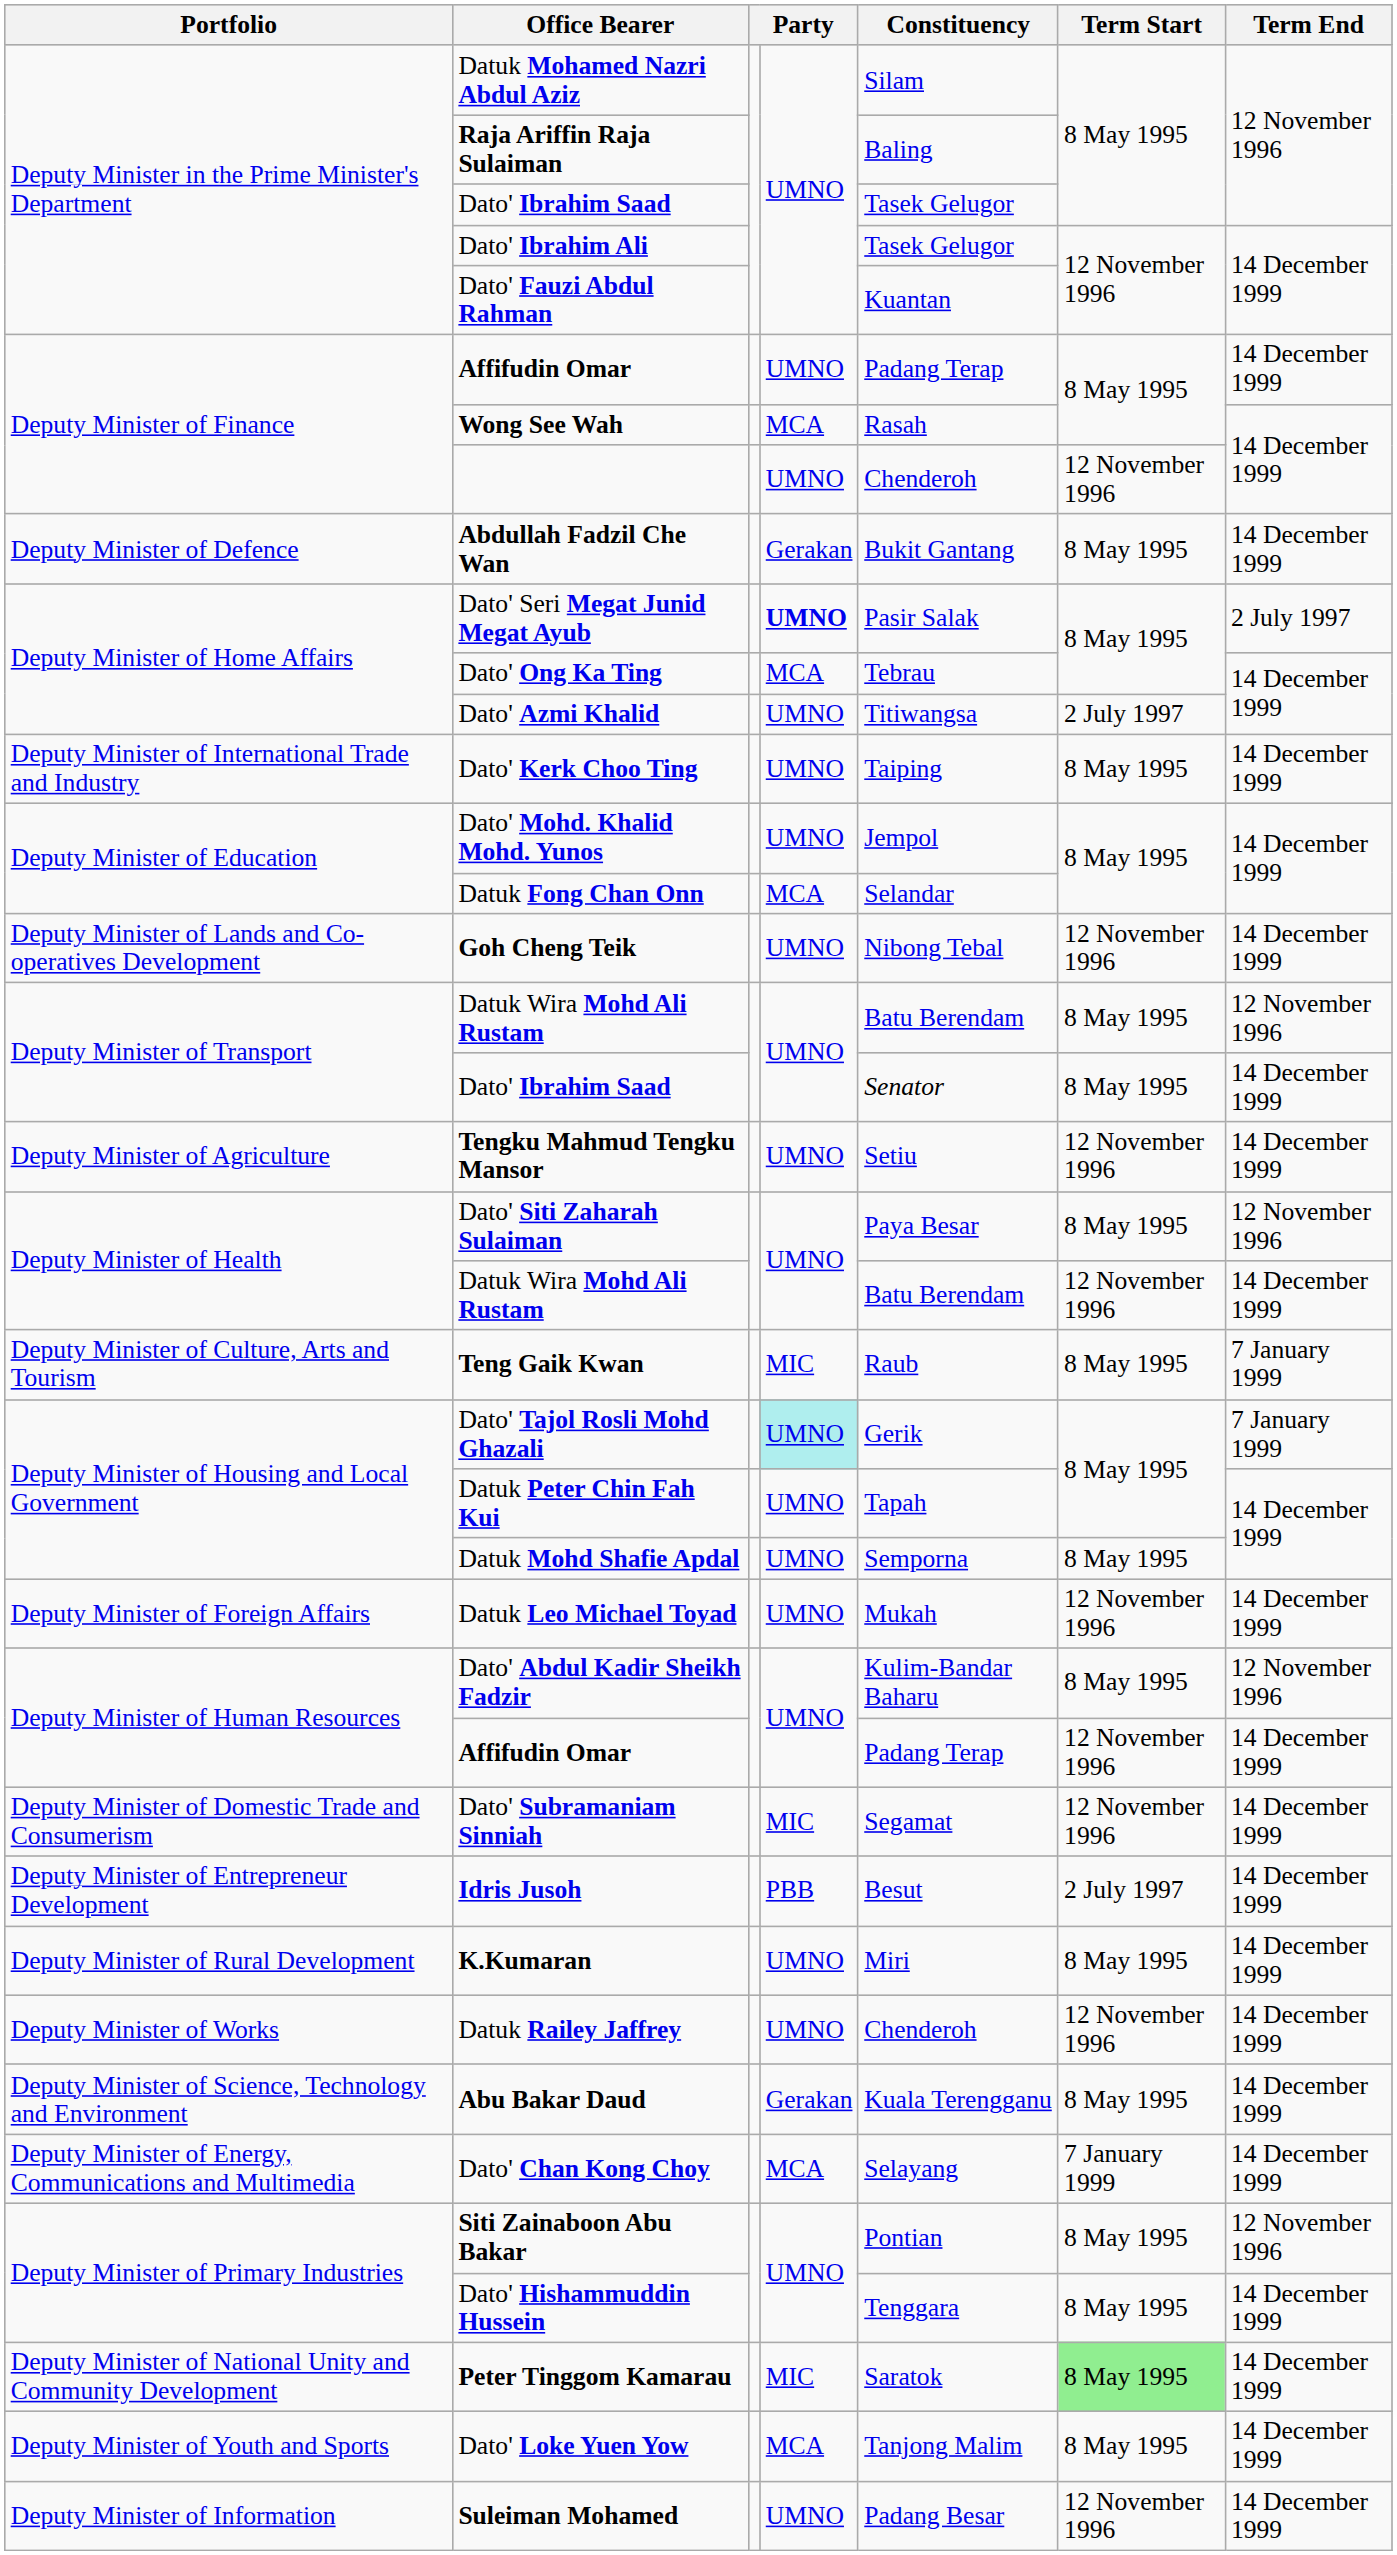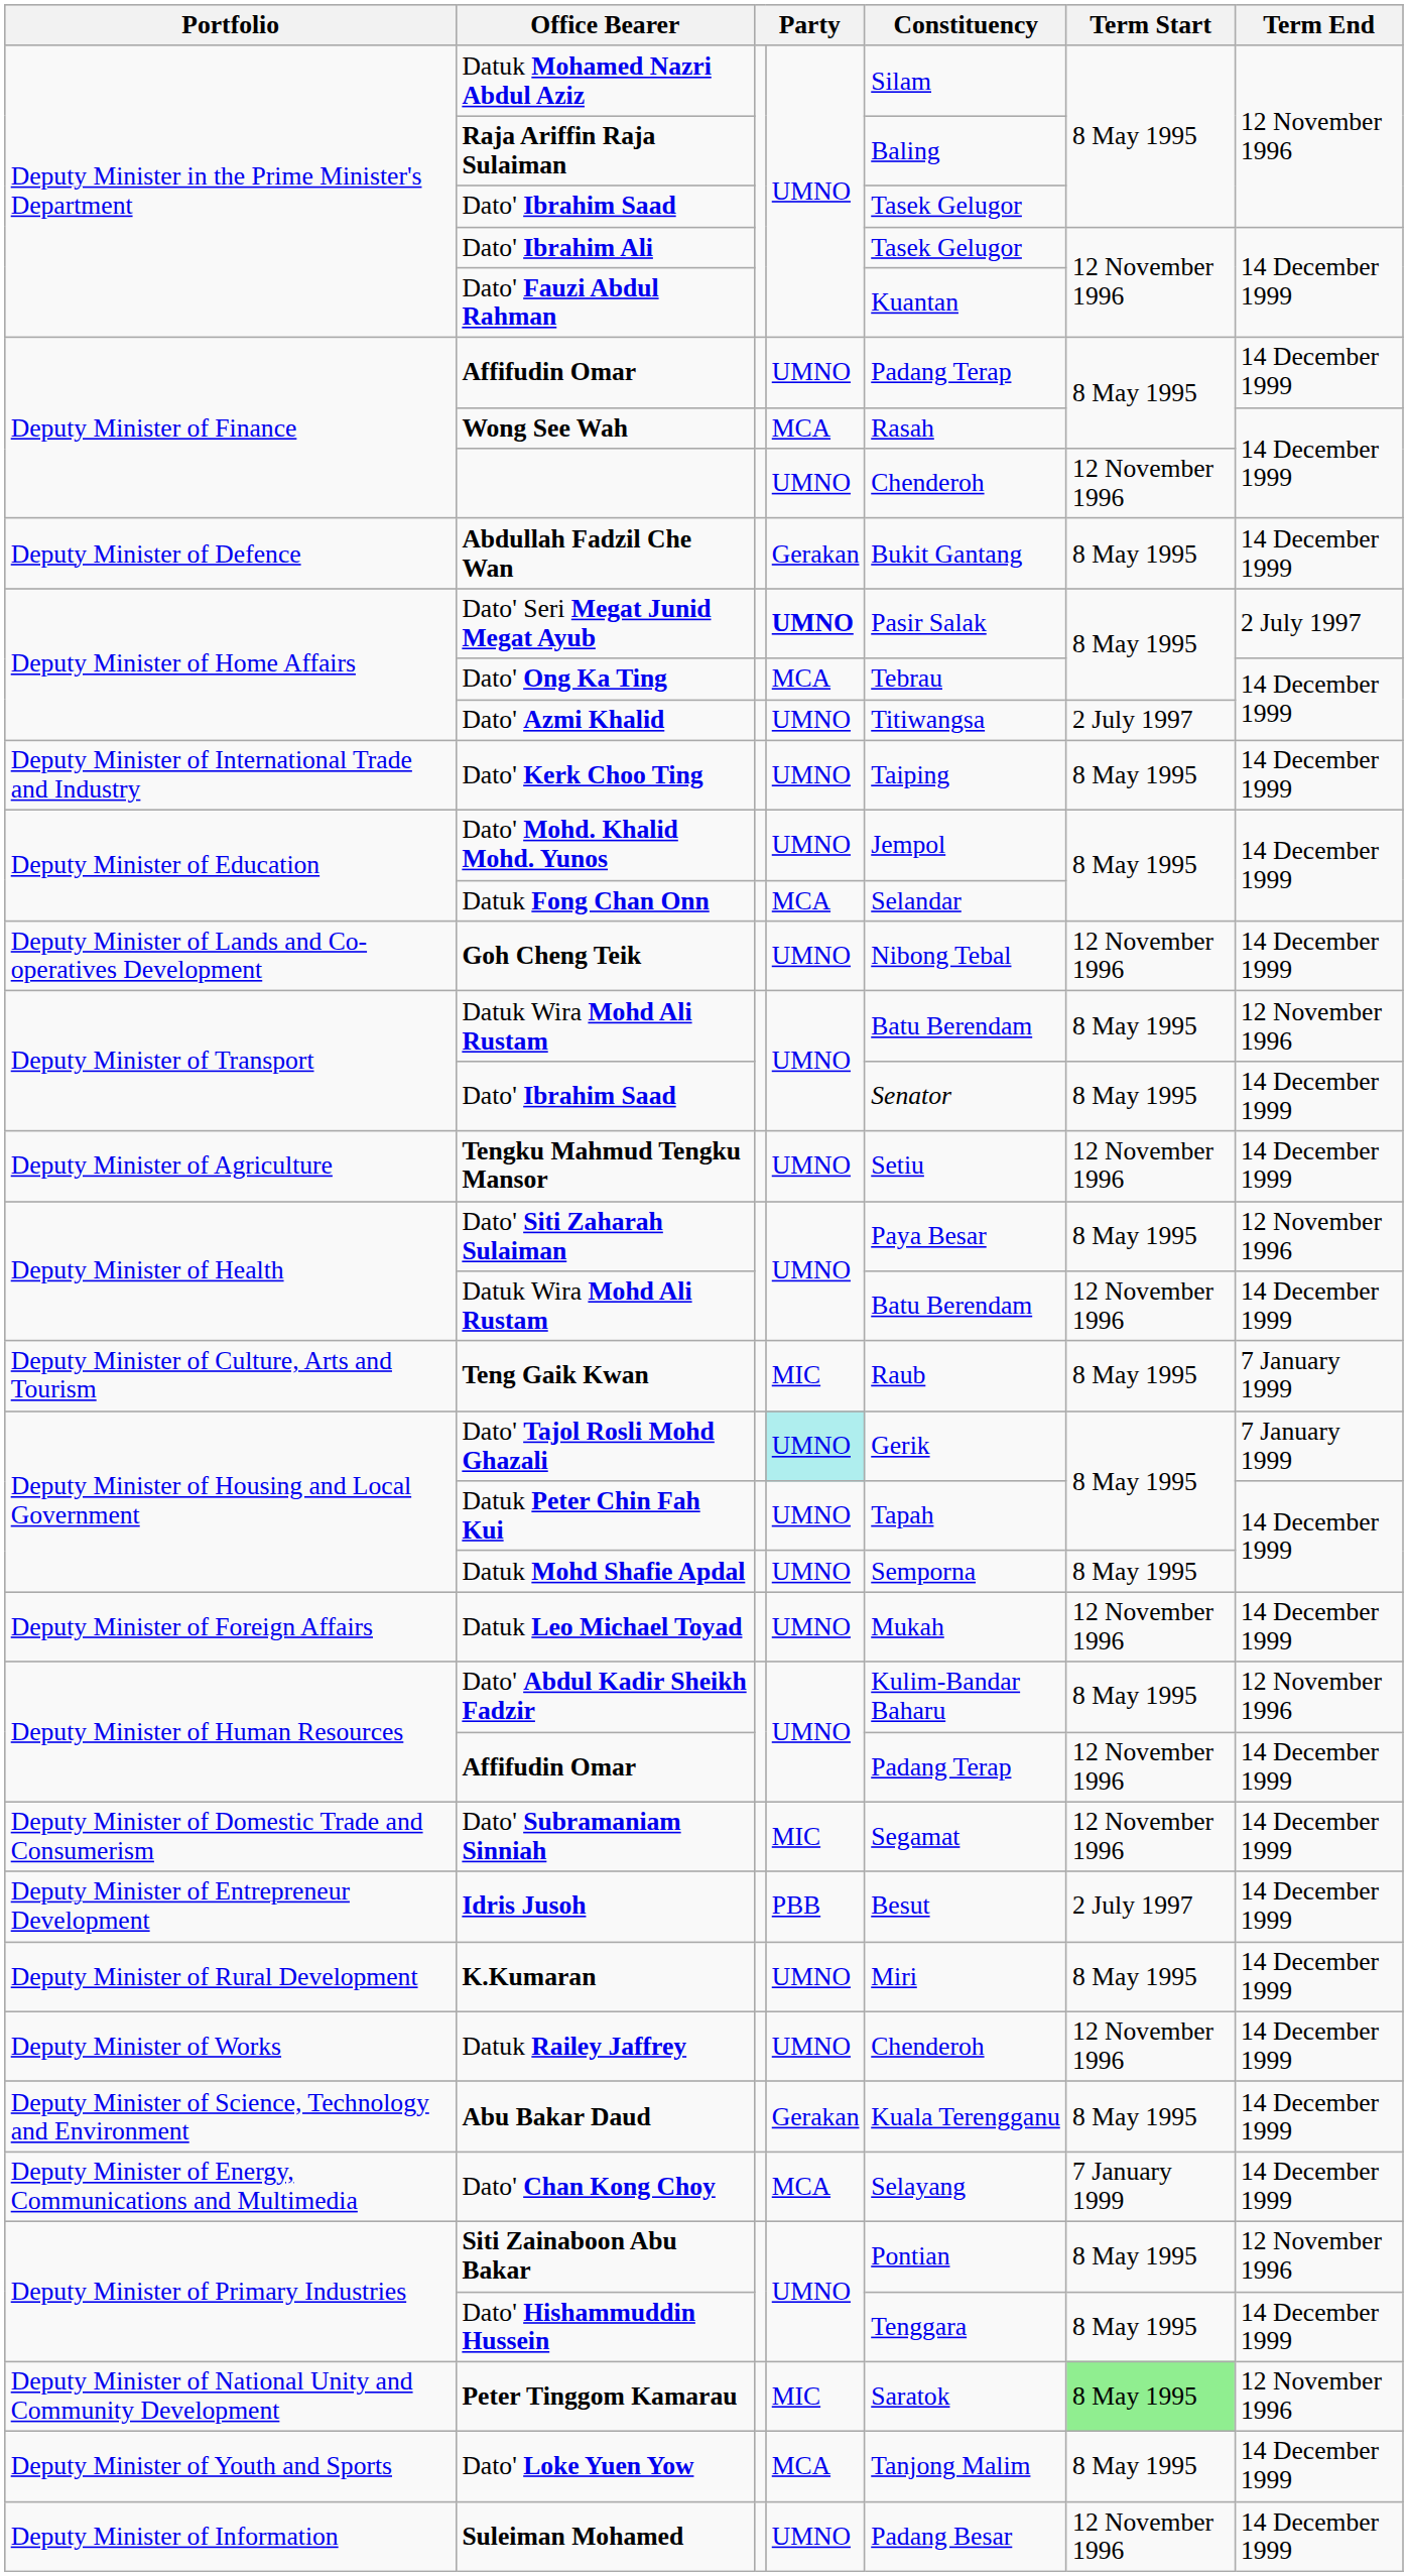Peter Tinggom Kamarau | Term End: 14 December 1999 -> 12 November 1996
